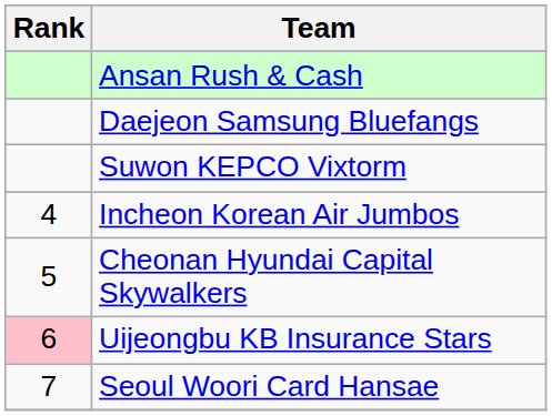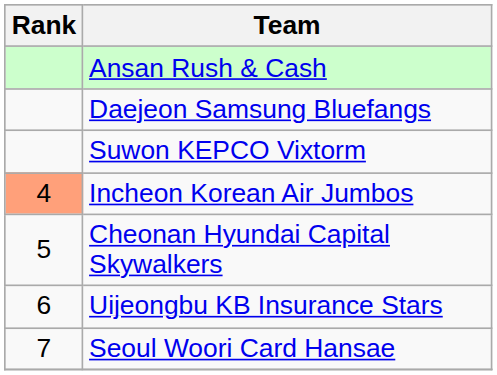Incheon Korean Air Jumbos | Rank: no background -> lightsalmon background
Uijeongbu KB Insurance Stars | Rank: pink background -> no background
